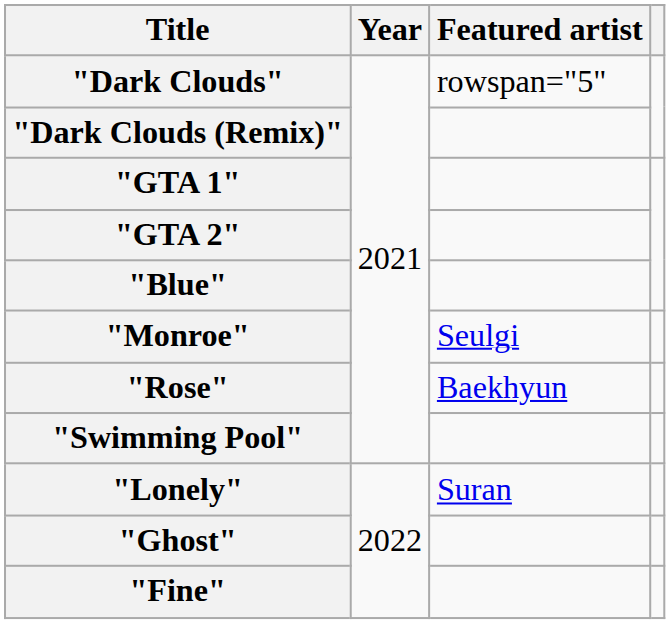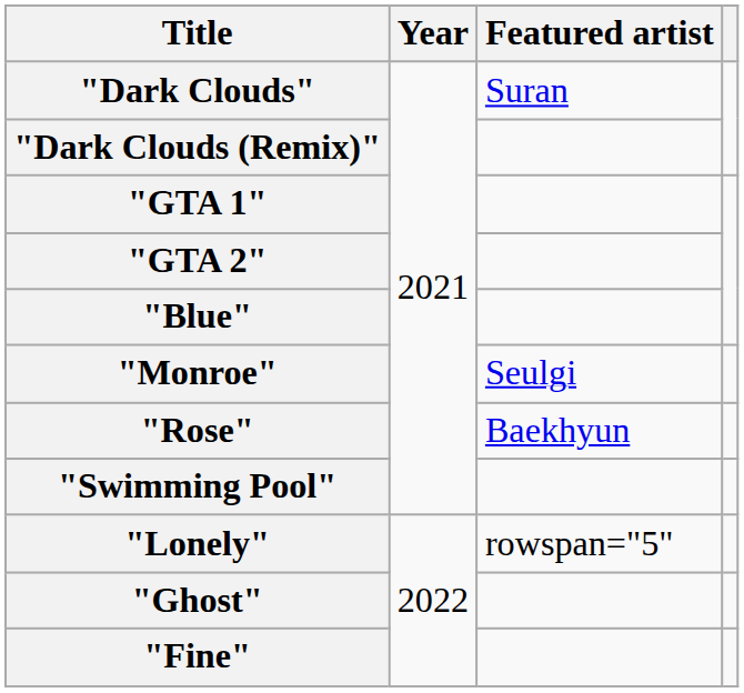"Dark Clouds" | Featured artist: rowspan="5" -> Suran
"Lonely" | Featured artist: Suran -> rowspan="5"
